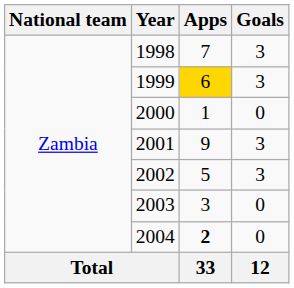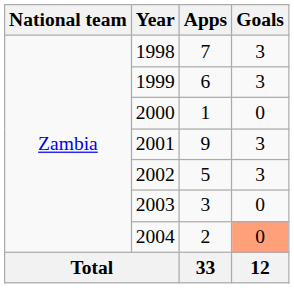1999 | Apps: gold background -> no background
2004 | Apps: bold -> normal
2004 | Goals: no background -> lightsalmon background
